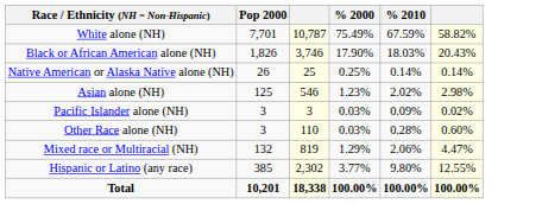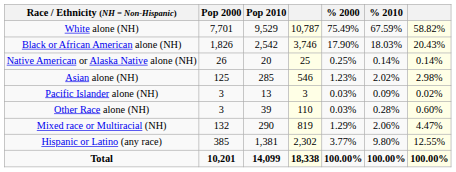+ column: Pop 2010 | 9,529 | 2,542 | 20 | 285 | 13 | 39 | 290 | 1,381 | 14,099
